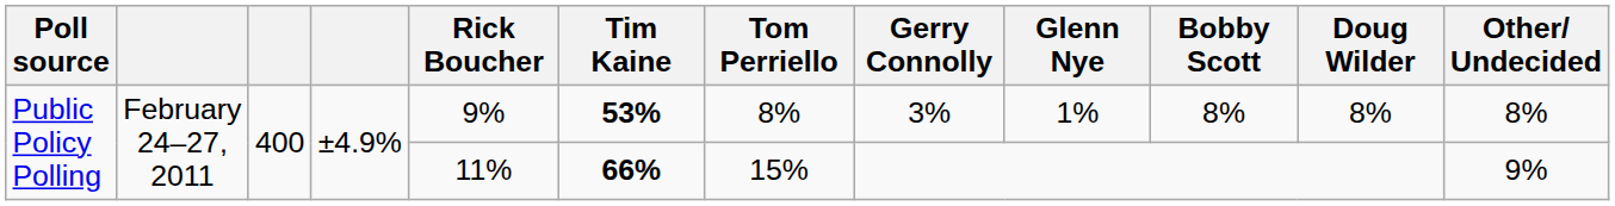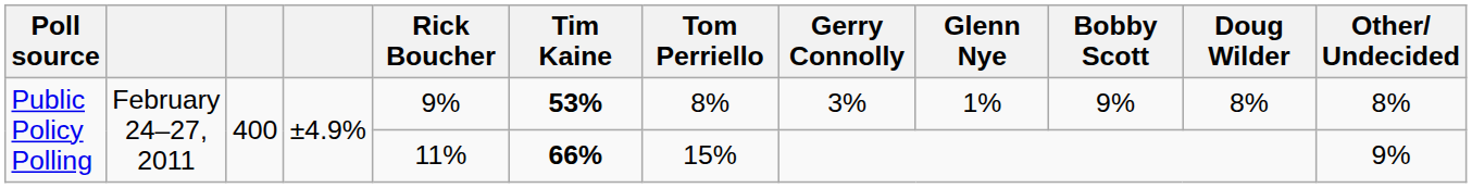row 2 | Bobby Scott: 8% -> 9%
